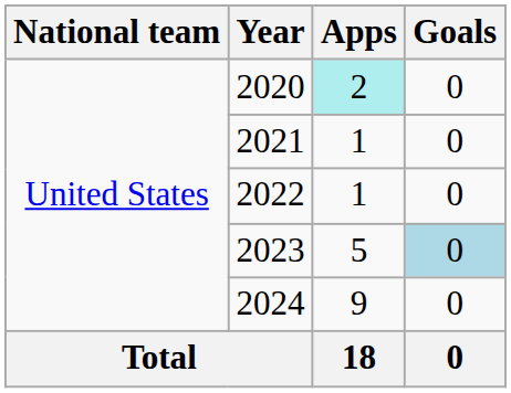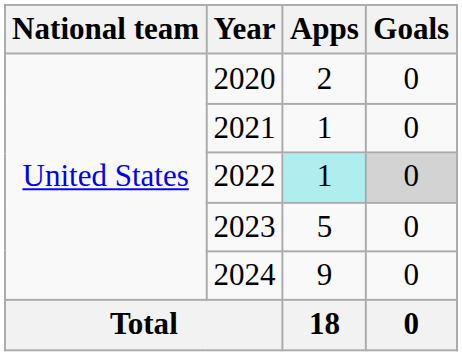2020 | Apps: paleturquoise background -> no background
2022 | Apps: no background -> paleturquoise background
2022 | Goals: no background -> lightgrey background
2023 | Goals: lightblue background -> no background
